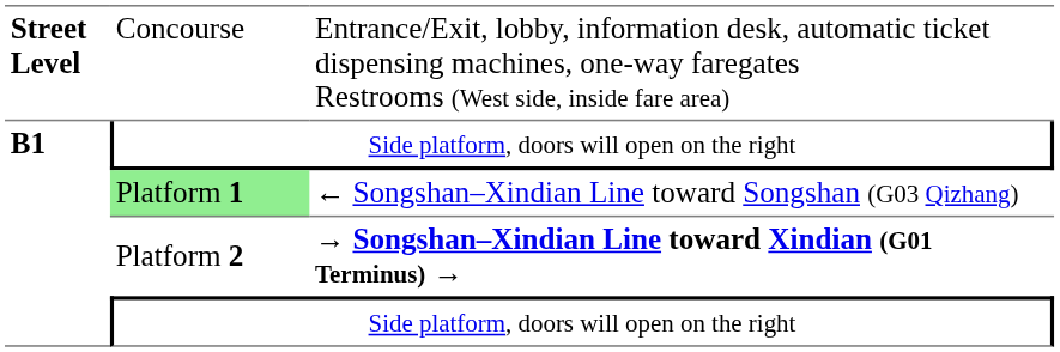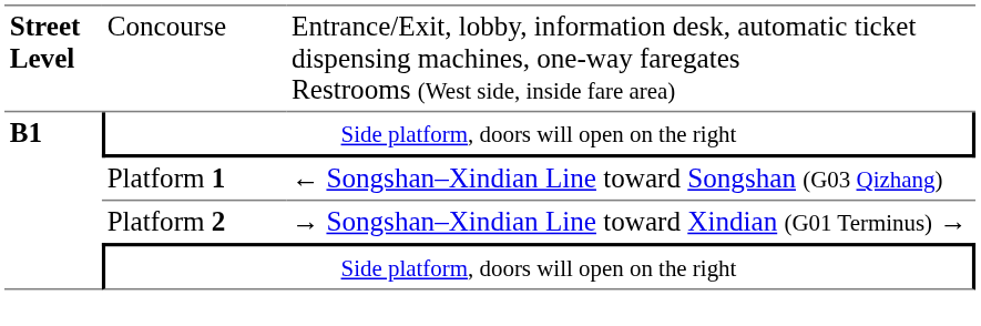Platform 1 | column 2: lightgreen background -> no background
Platform 2 | column 3: bold -> normal
